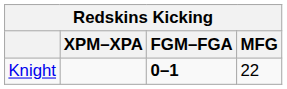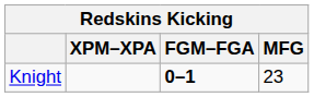Knight | MFG: 22 -> 23
